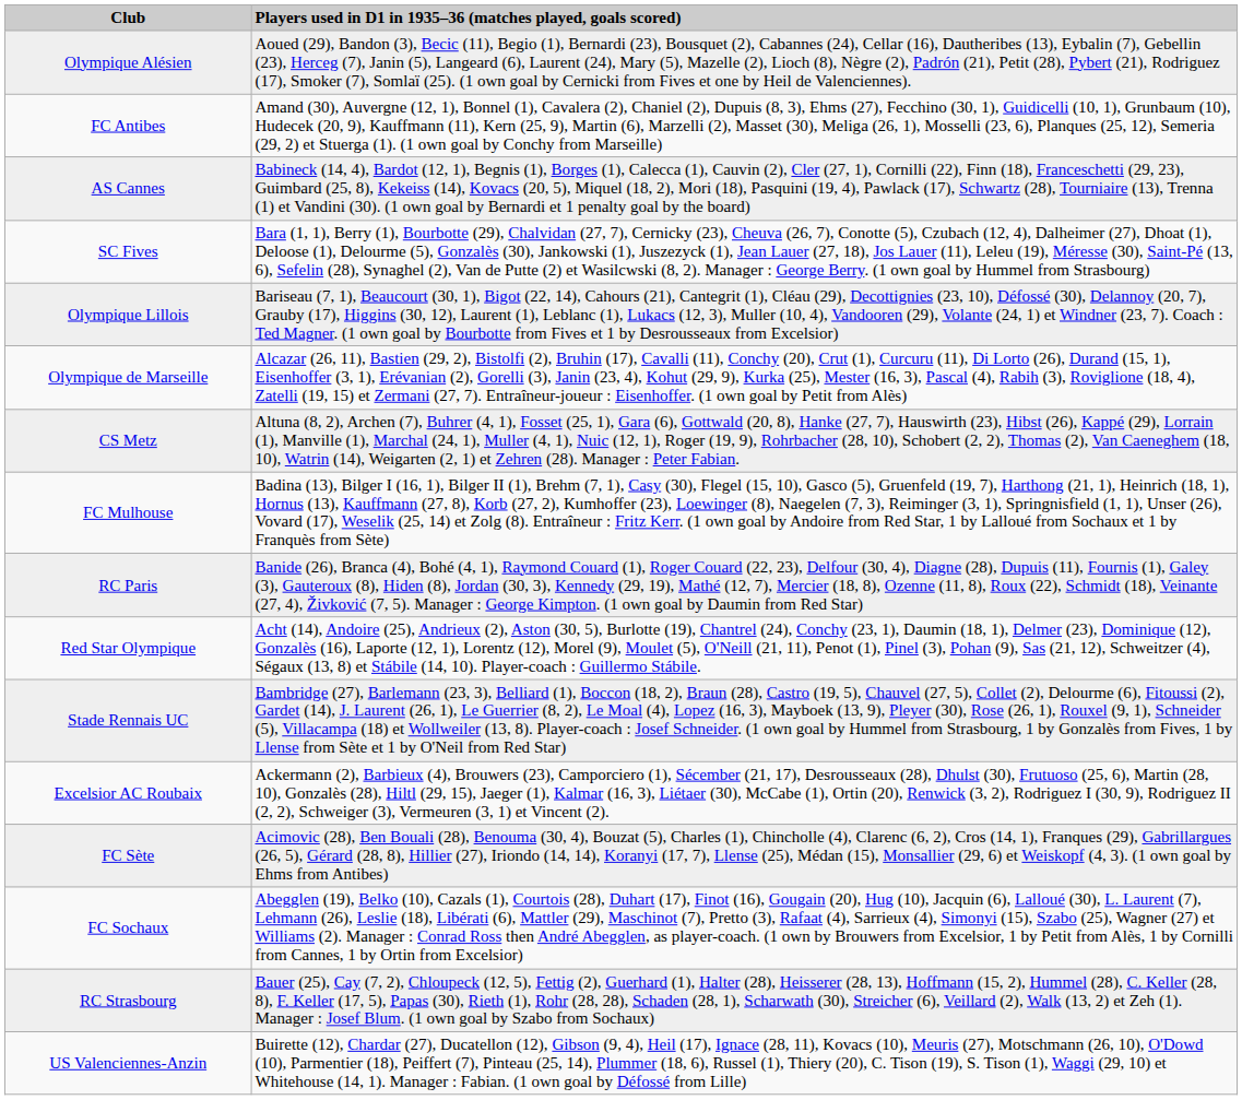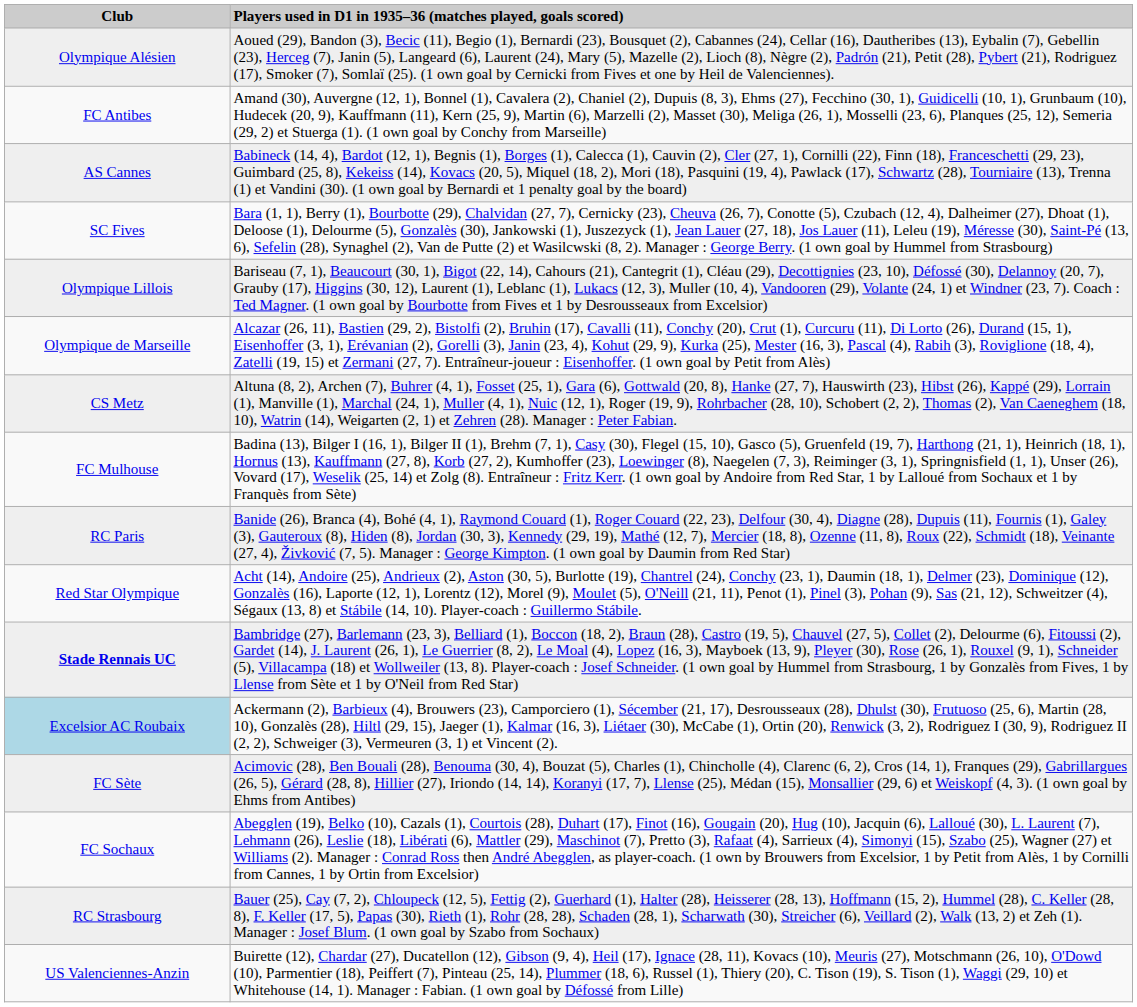Stade Rennais UC | Club: normal -> bold
Excelsior AC Roubaix | Club: no background -> lightblue background
